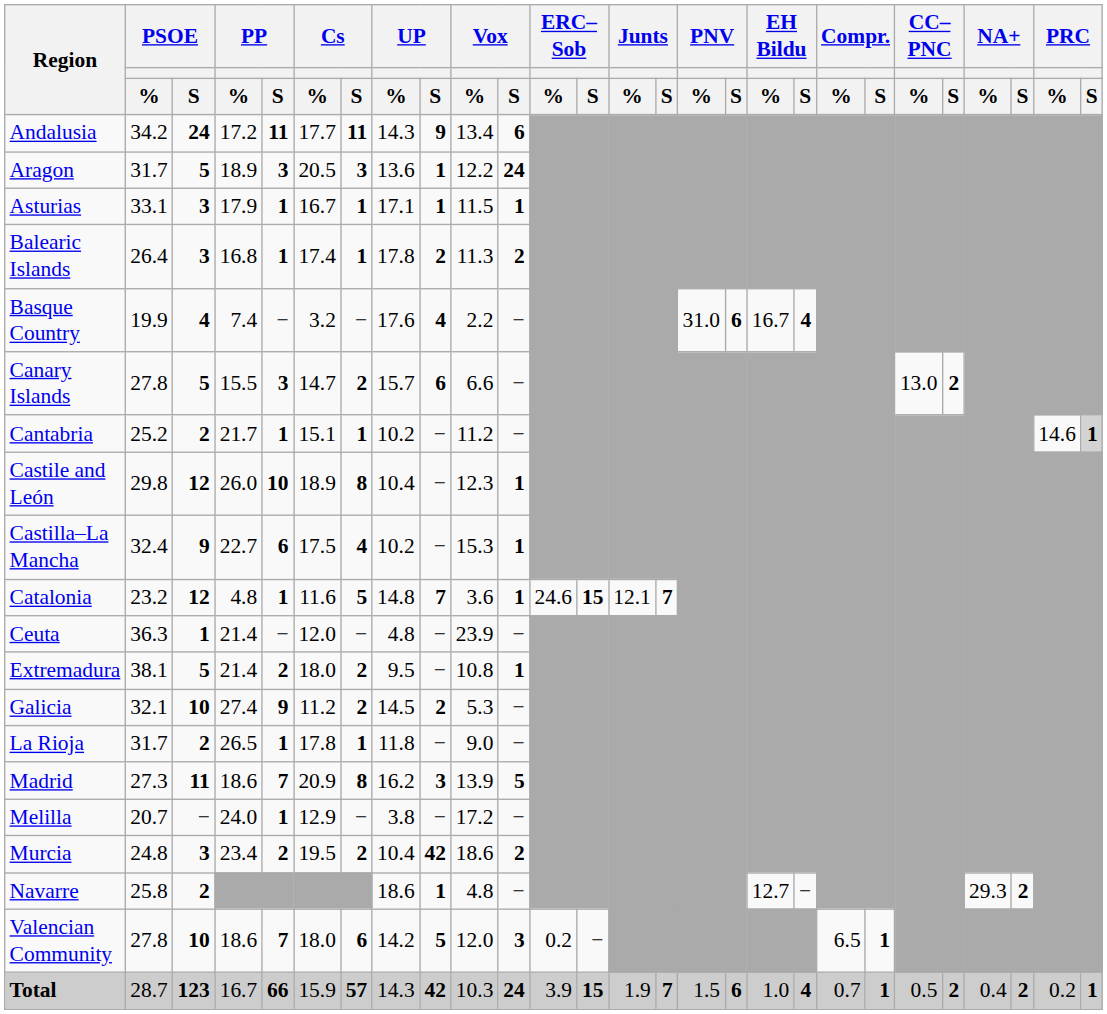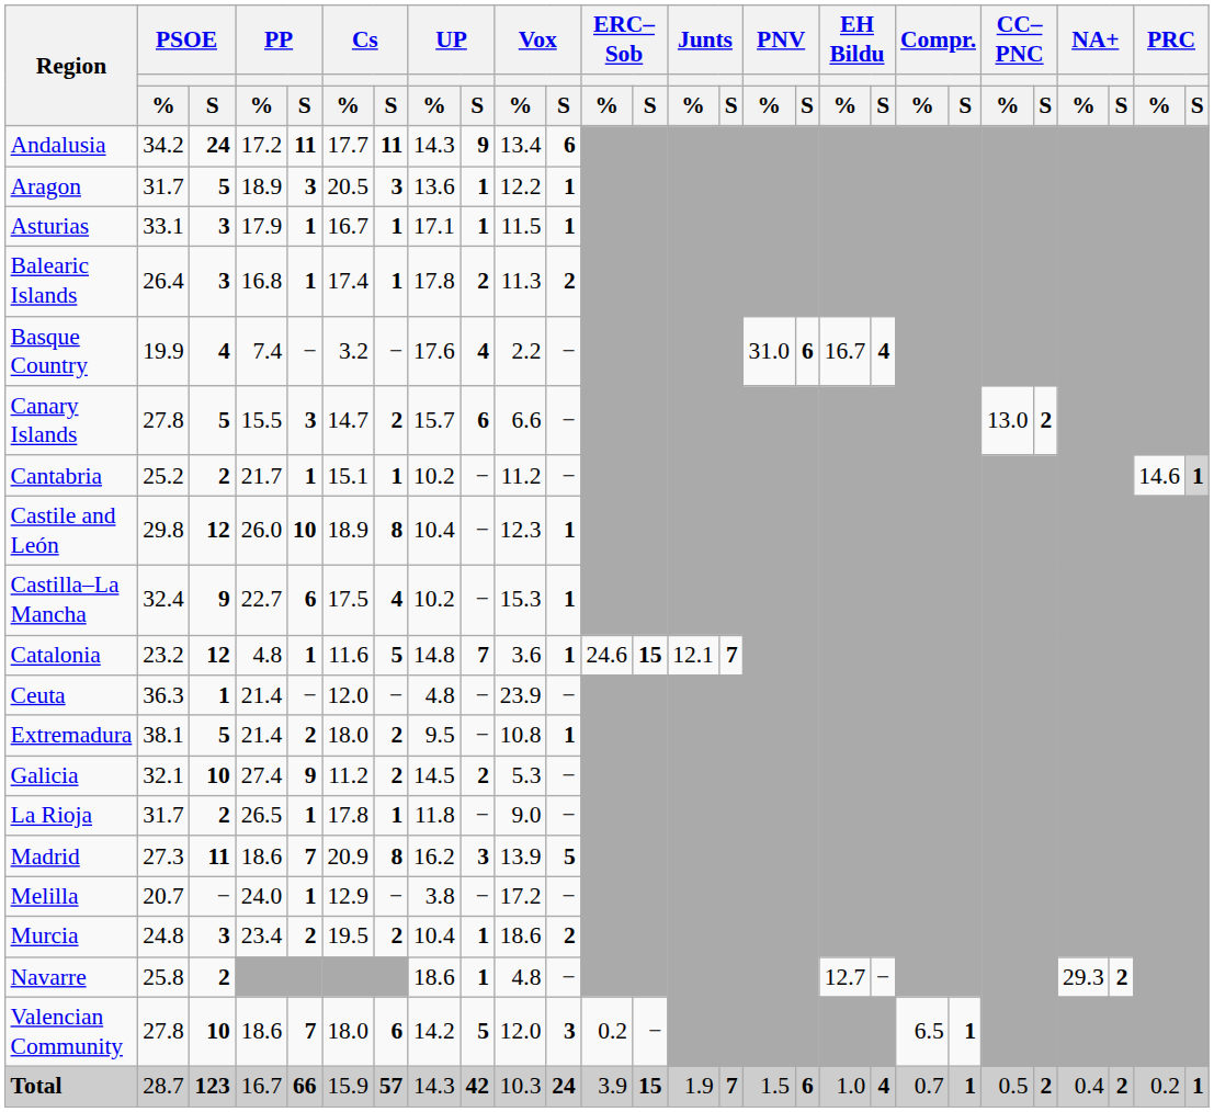Aragon | Vox / S: 24 -> 1
Murcia | UP / S: 42 -> 1
